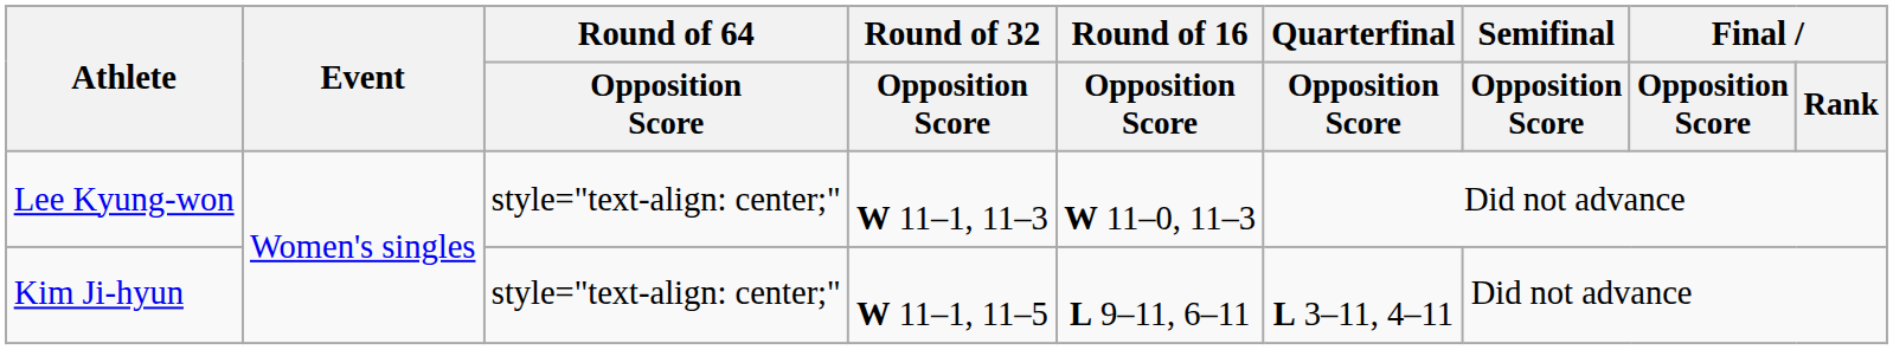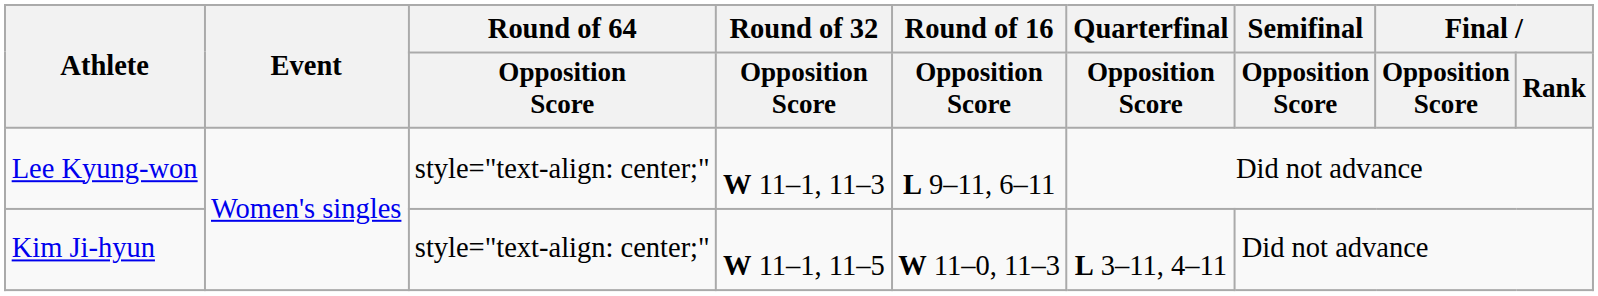Lee Kyung-won | Round of 16 / Opposition Score: W 11–0, 11–3 -> L 9–11, 6–11
Kim Ji-hyun | Round of 16 / Opposition Score: L 9–11, 6–11 -> W 11–0, 11–3
